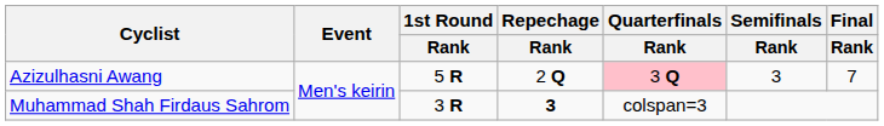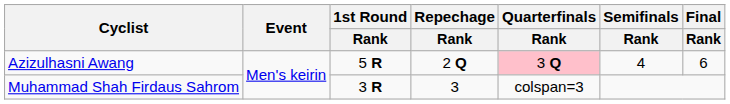Azizulhasni Awang | Semifinals / Rank: 3 -> 4
Azizulhasni Awang | Final / Rank: 7 -> 6
Muhammad Shah Firdaus Sahrom | Repechage / Rank: bold -> normal
